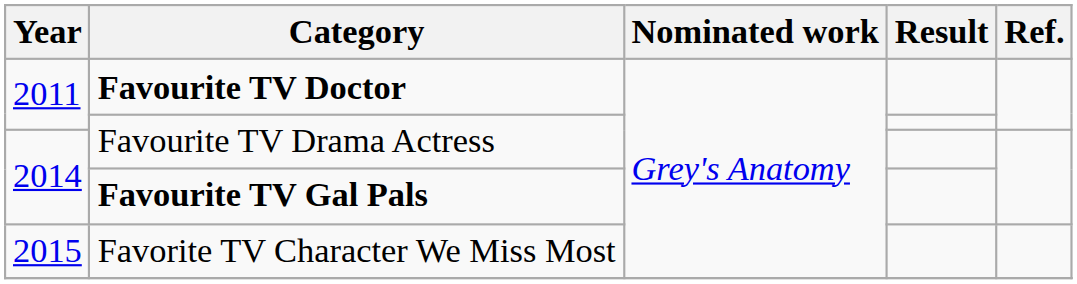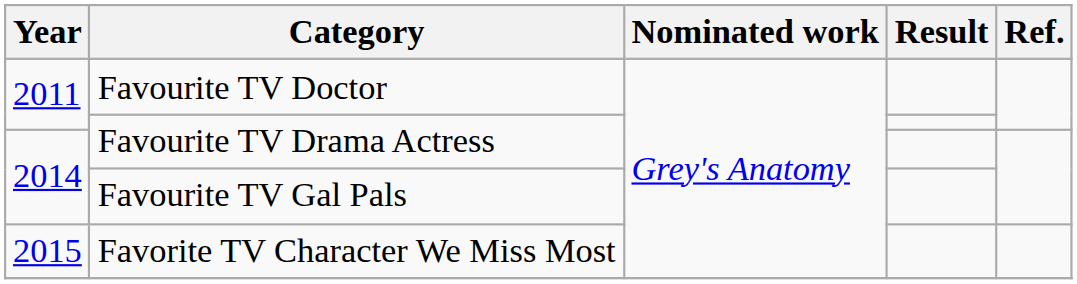Favourite TV Doctor | Category: bold -> normal
Favourite TV Gal Pals | Category: bold -> normal
